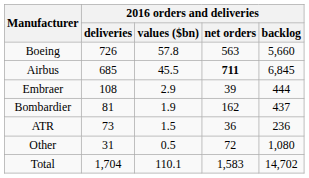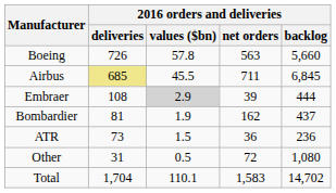Airbus | 2016 orders and deliveries / deliveries: no background -> khaki background
Airbus | 2016 orders and deliveries / net orders: bold -> normal
Embraer | 2016 orders and deliveries / values ($bn): no background -> lightgrey background
